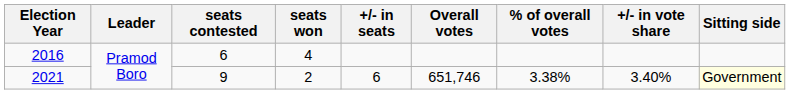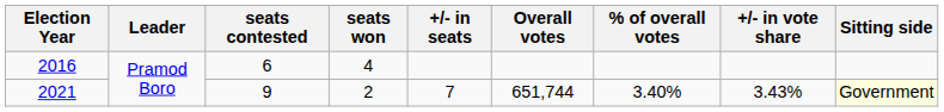2021 | +/- in seats: 6 -> 7
2021 | Overall votes: 651,746 -> 651,744
2021 | % of overall votes: 3.38% -> 3.40%
2021 | +/- in vote share: 3.40% -> 3.43%
